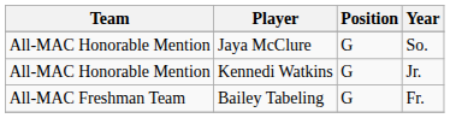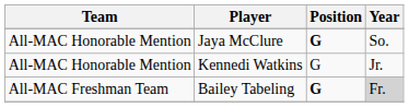row 2 | Position: normal -> bold
row 4 | Position: normal -> bold
row 4 | Year: no background -> lightgrey background
